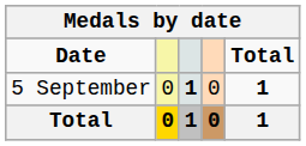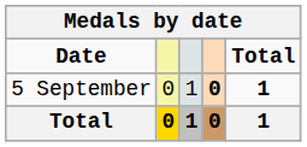5 September | column 3: bold -> normal
5 September | column 4: normal -> bold
